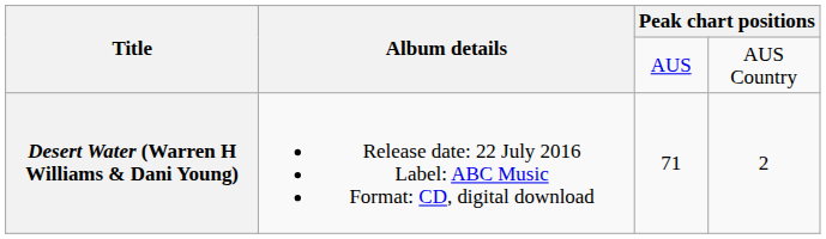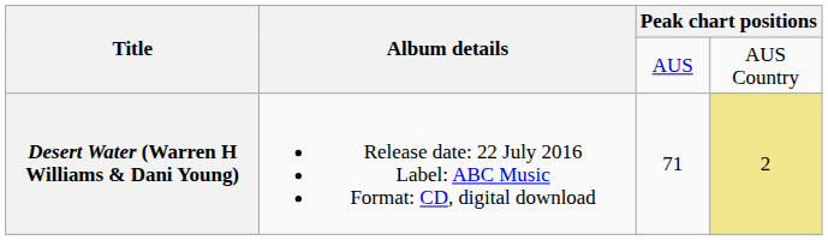Desert Water (Warren H Williams & Dani Young) | column 4: no background -> khaki background
